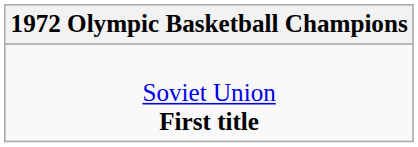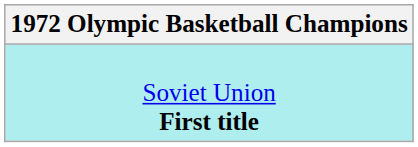row 2 | column 1: no background -> paleturquoise background
